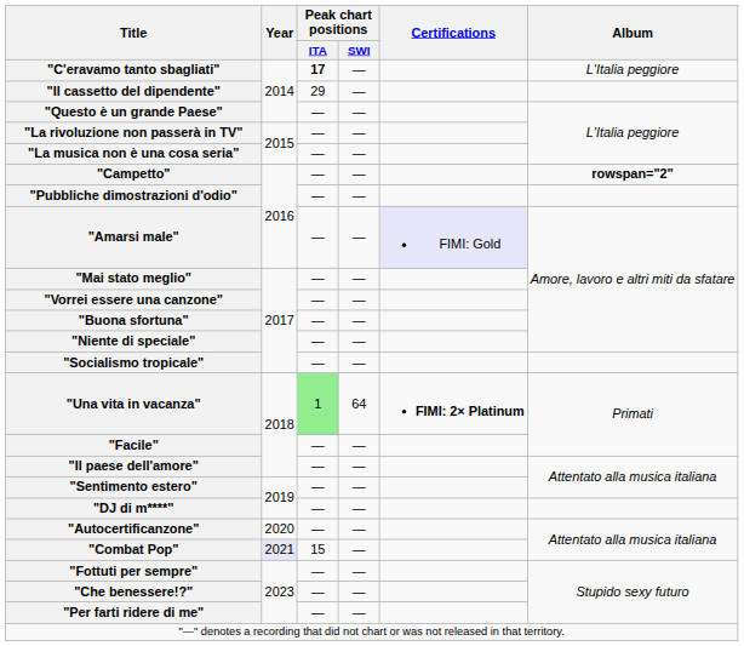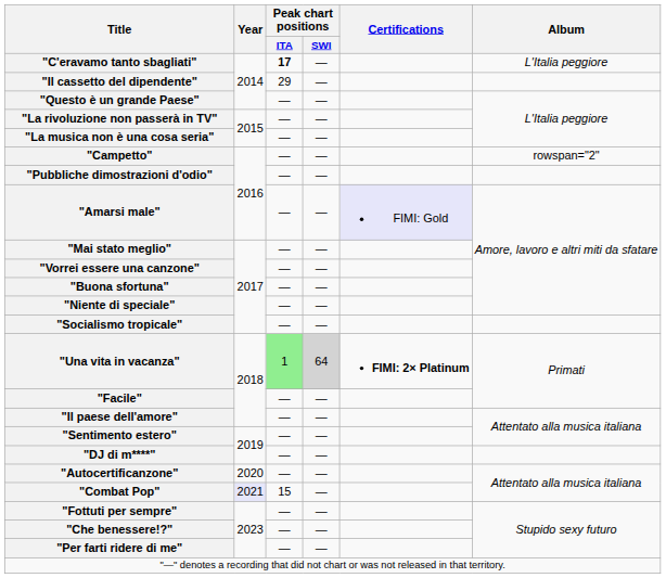"Campetto" | Album: bold -> normal
"Una vita in vacanza" | Peak chart positions / SWI: no background -> lightgrey background
